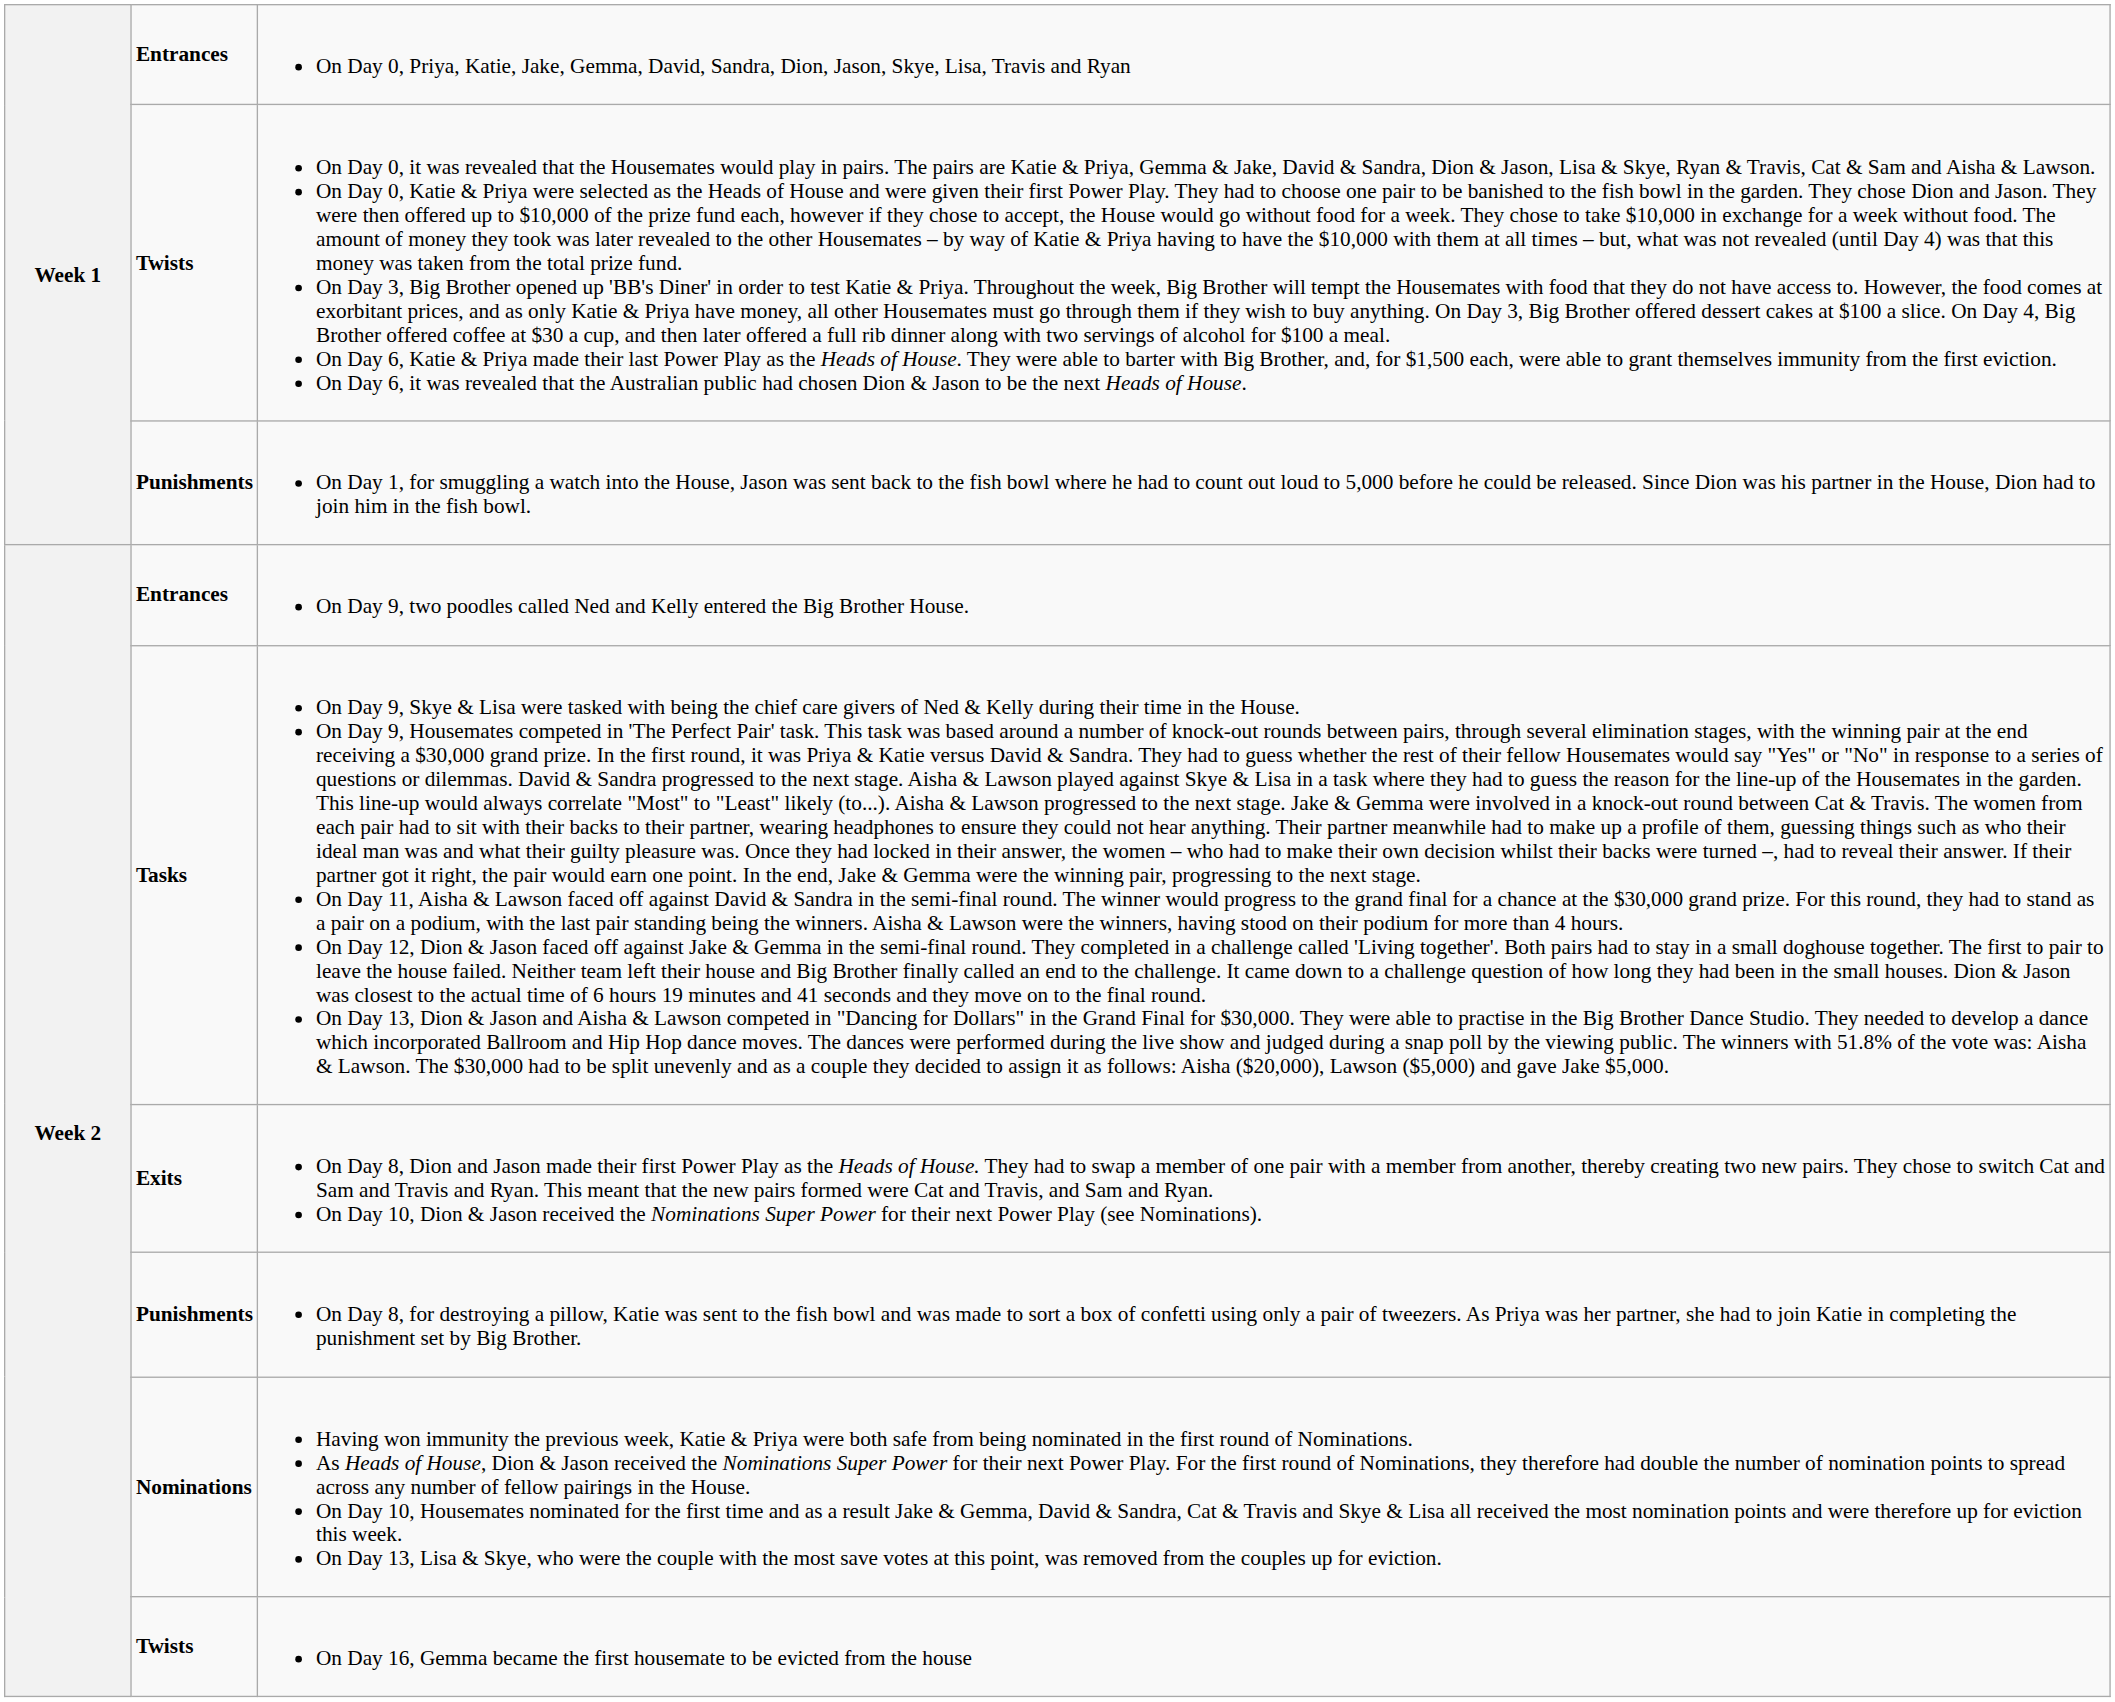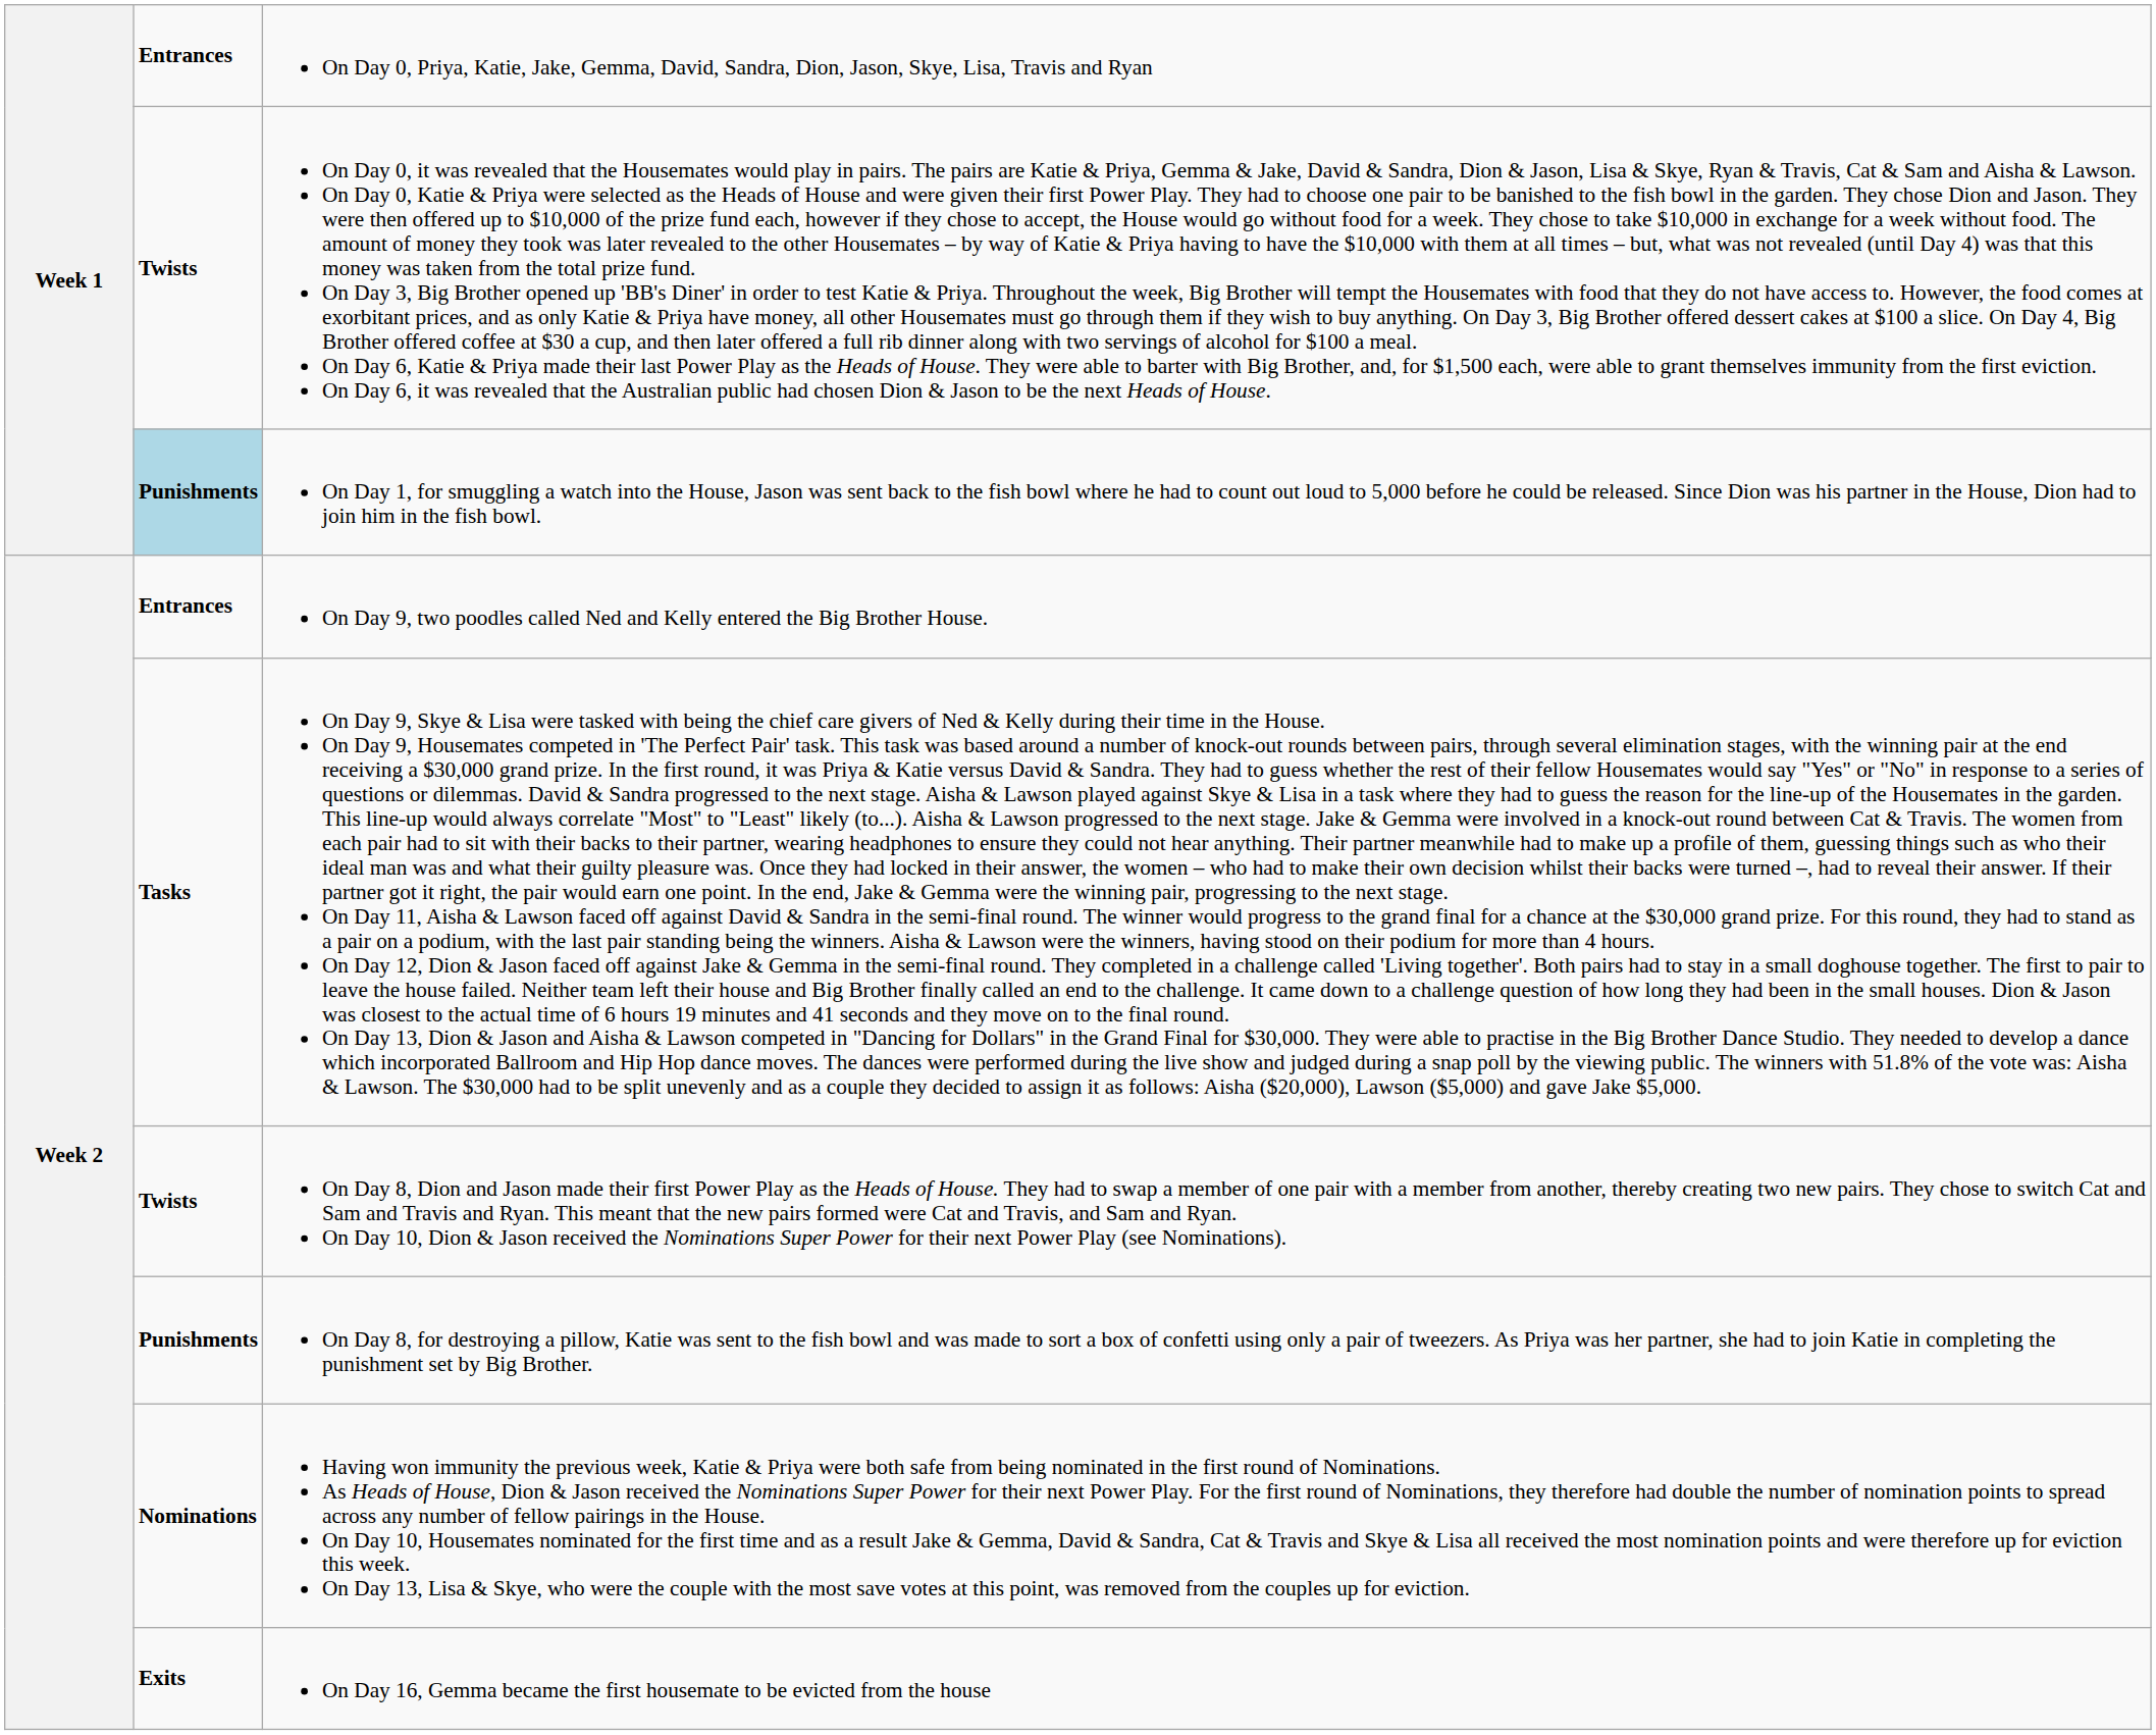row 3 | column 2: no background -> lightblue background
row 6 | column 2: Exits -> Twists
row 9 | column 2: Twists -> Exits
